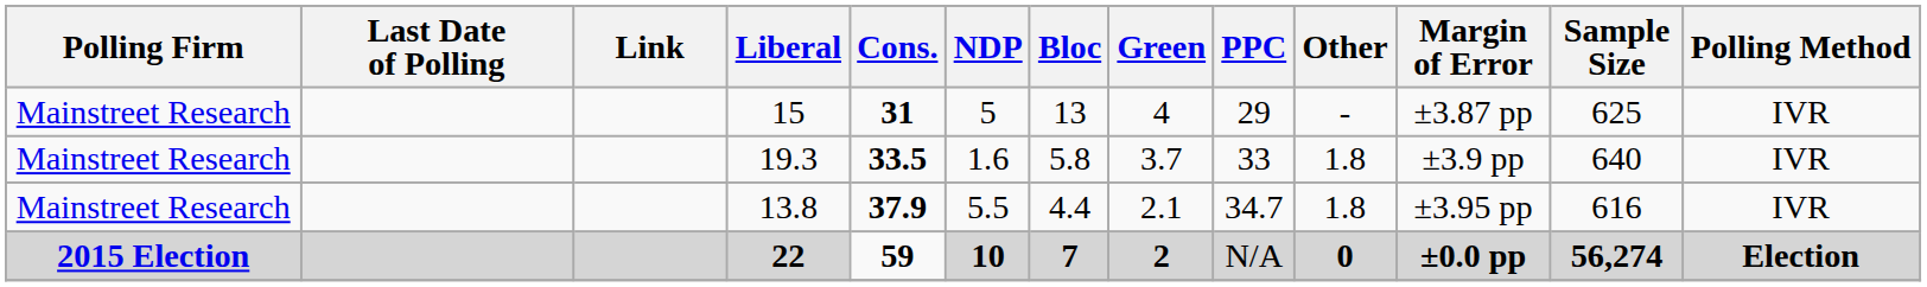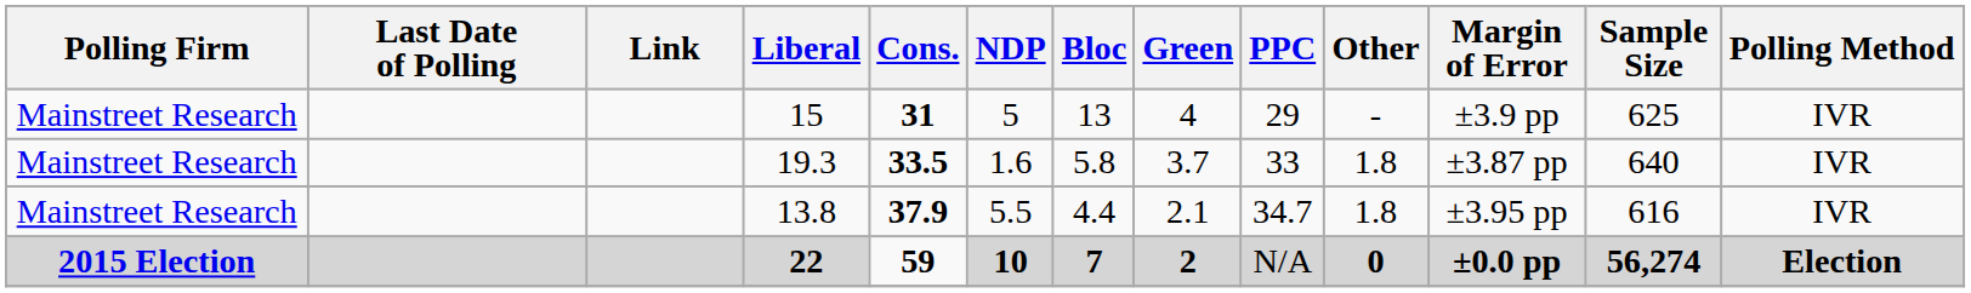15 | Margin of Error: ±3.87 pp -> ±3.9 pp
19.3 | Margin of Error: ±3.9 pp -> ±3.87 pp
